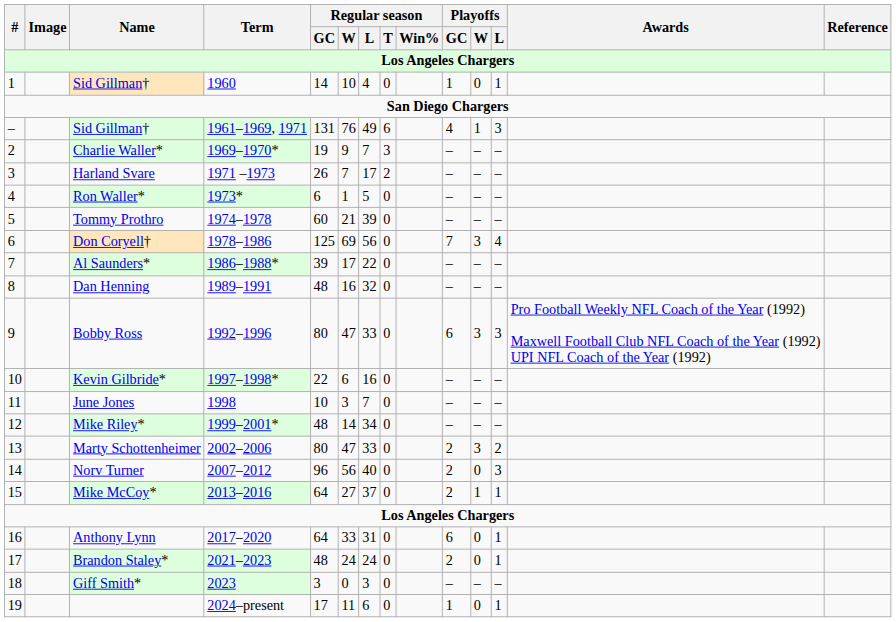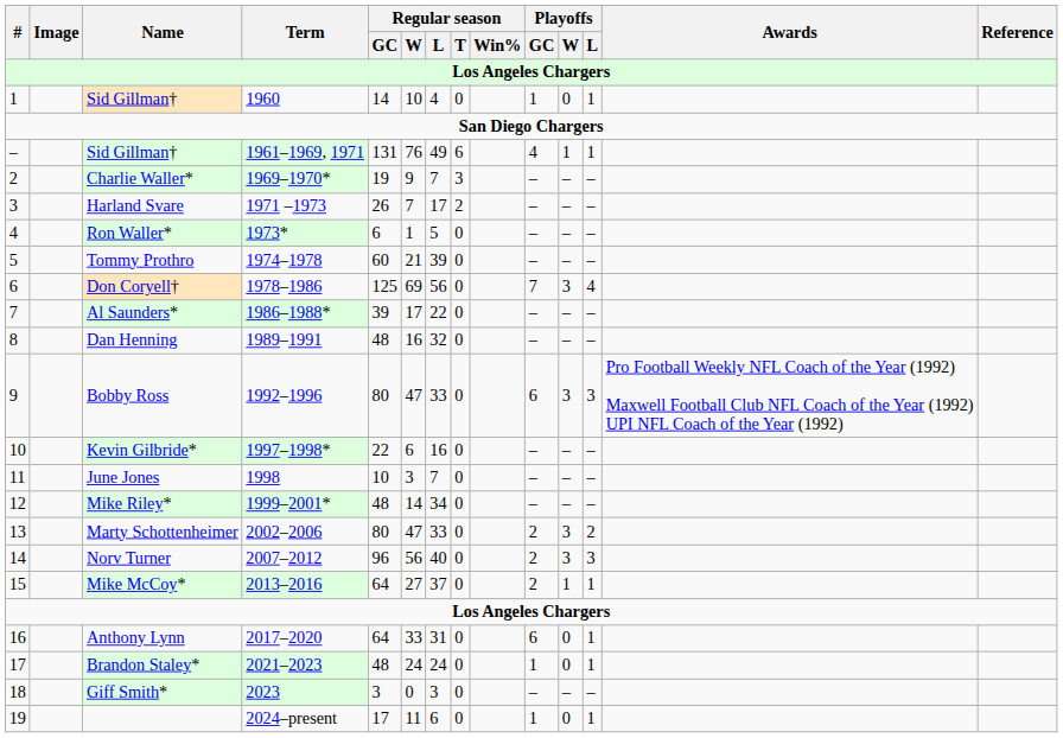– / Sid Gillman† | Playoffs / L: 3 -> 1
Norv Turner | Playoffs / W: 0 -> 3
Brandon Staley* | Playoffs / GC: 2 -> 1
